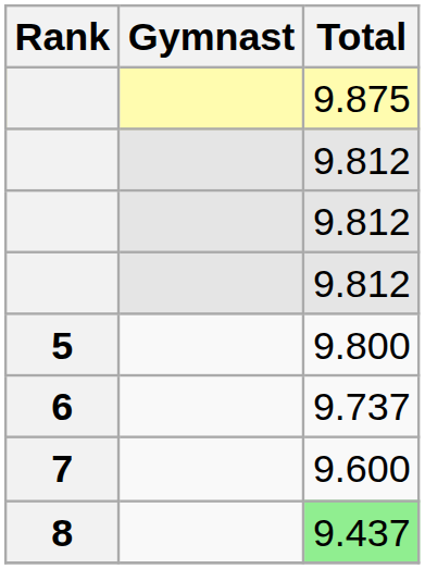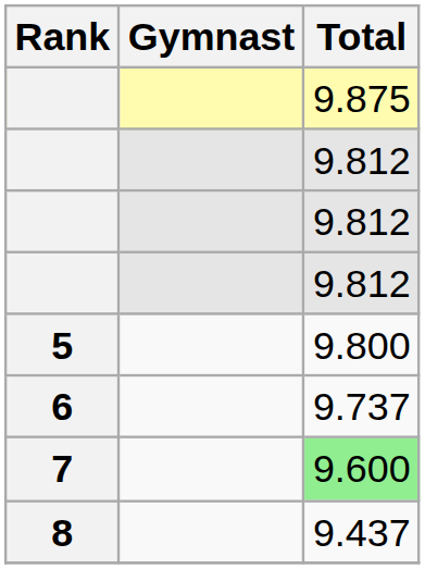9.600 | Total: no background -> lightgreen background
9.437 | Total: lightgreen background -> no background
